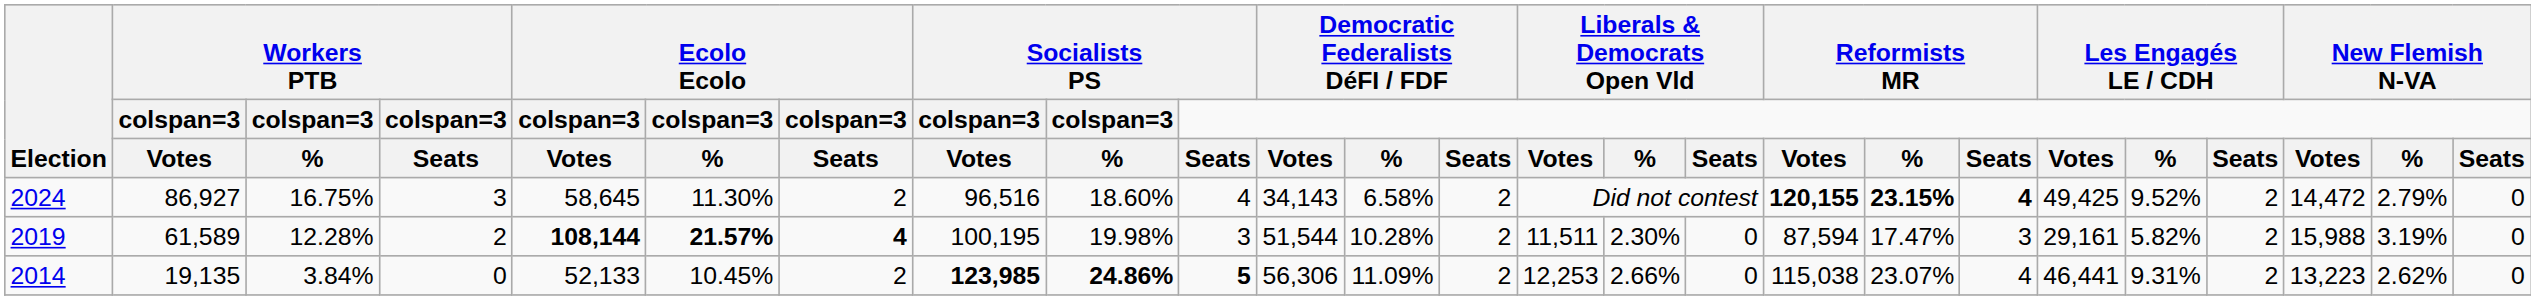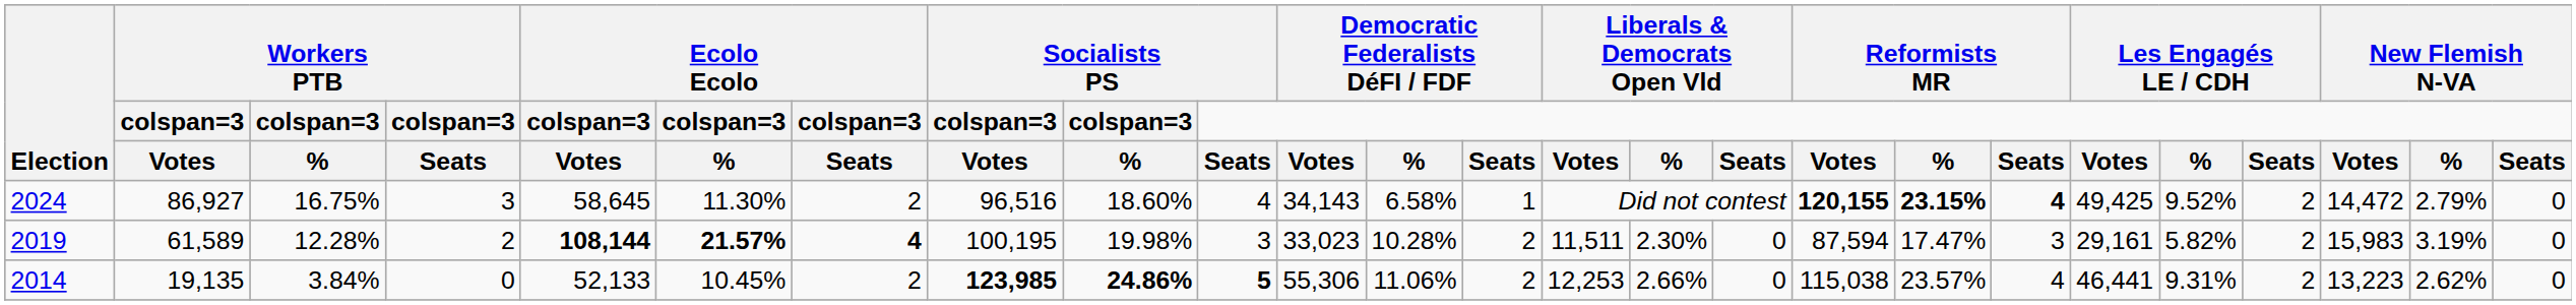2024 | Democratic Federalists DéFI / FDF / Seats: 2 -> 1
2019 | Democratic Federalists DéFI / FDF / Votes: 51,544 -> 33,023
2019 | New Flemish N-VA / Votes: 15,988 -> 15,983
2014 | Democratic Federalists DéFI / FDF / Votes: 56,306 -> 55,306
2014 | Democratic Federalists DéFI / FDF / %: 11.09% -> 11.06%
2014 | Reformists MR / %: 23.07% -> 23.57%
